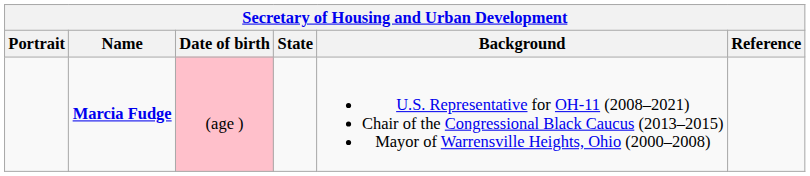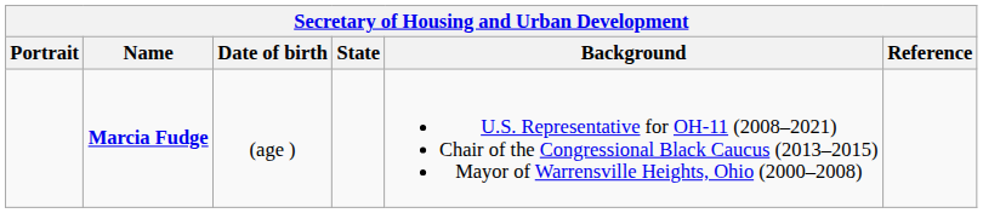Marcia Fudge | Date of birth: pink background -> no background
